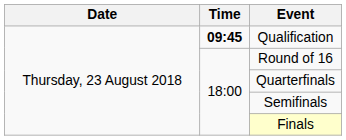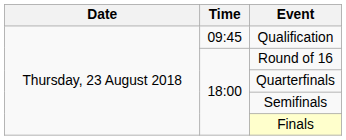Qualification | Time: bold -> normal
